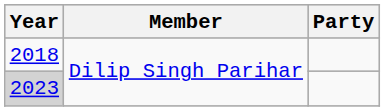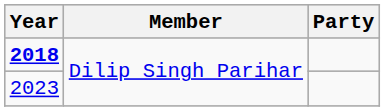2018 | Year: normal -> bold
2023 | Year: lightgrey background -> no background
